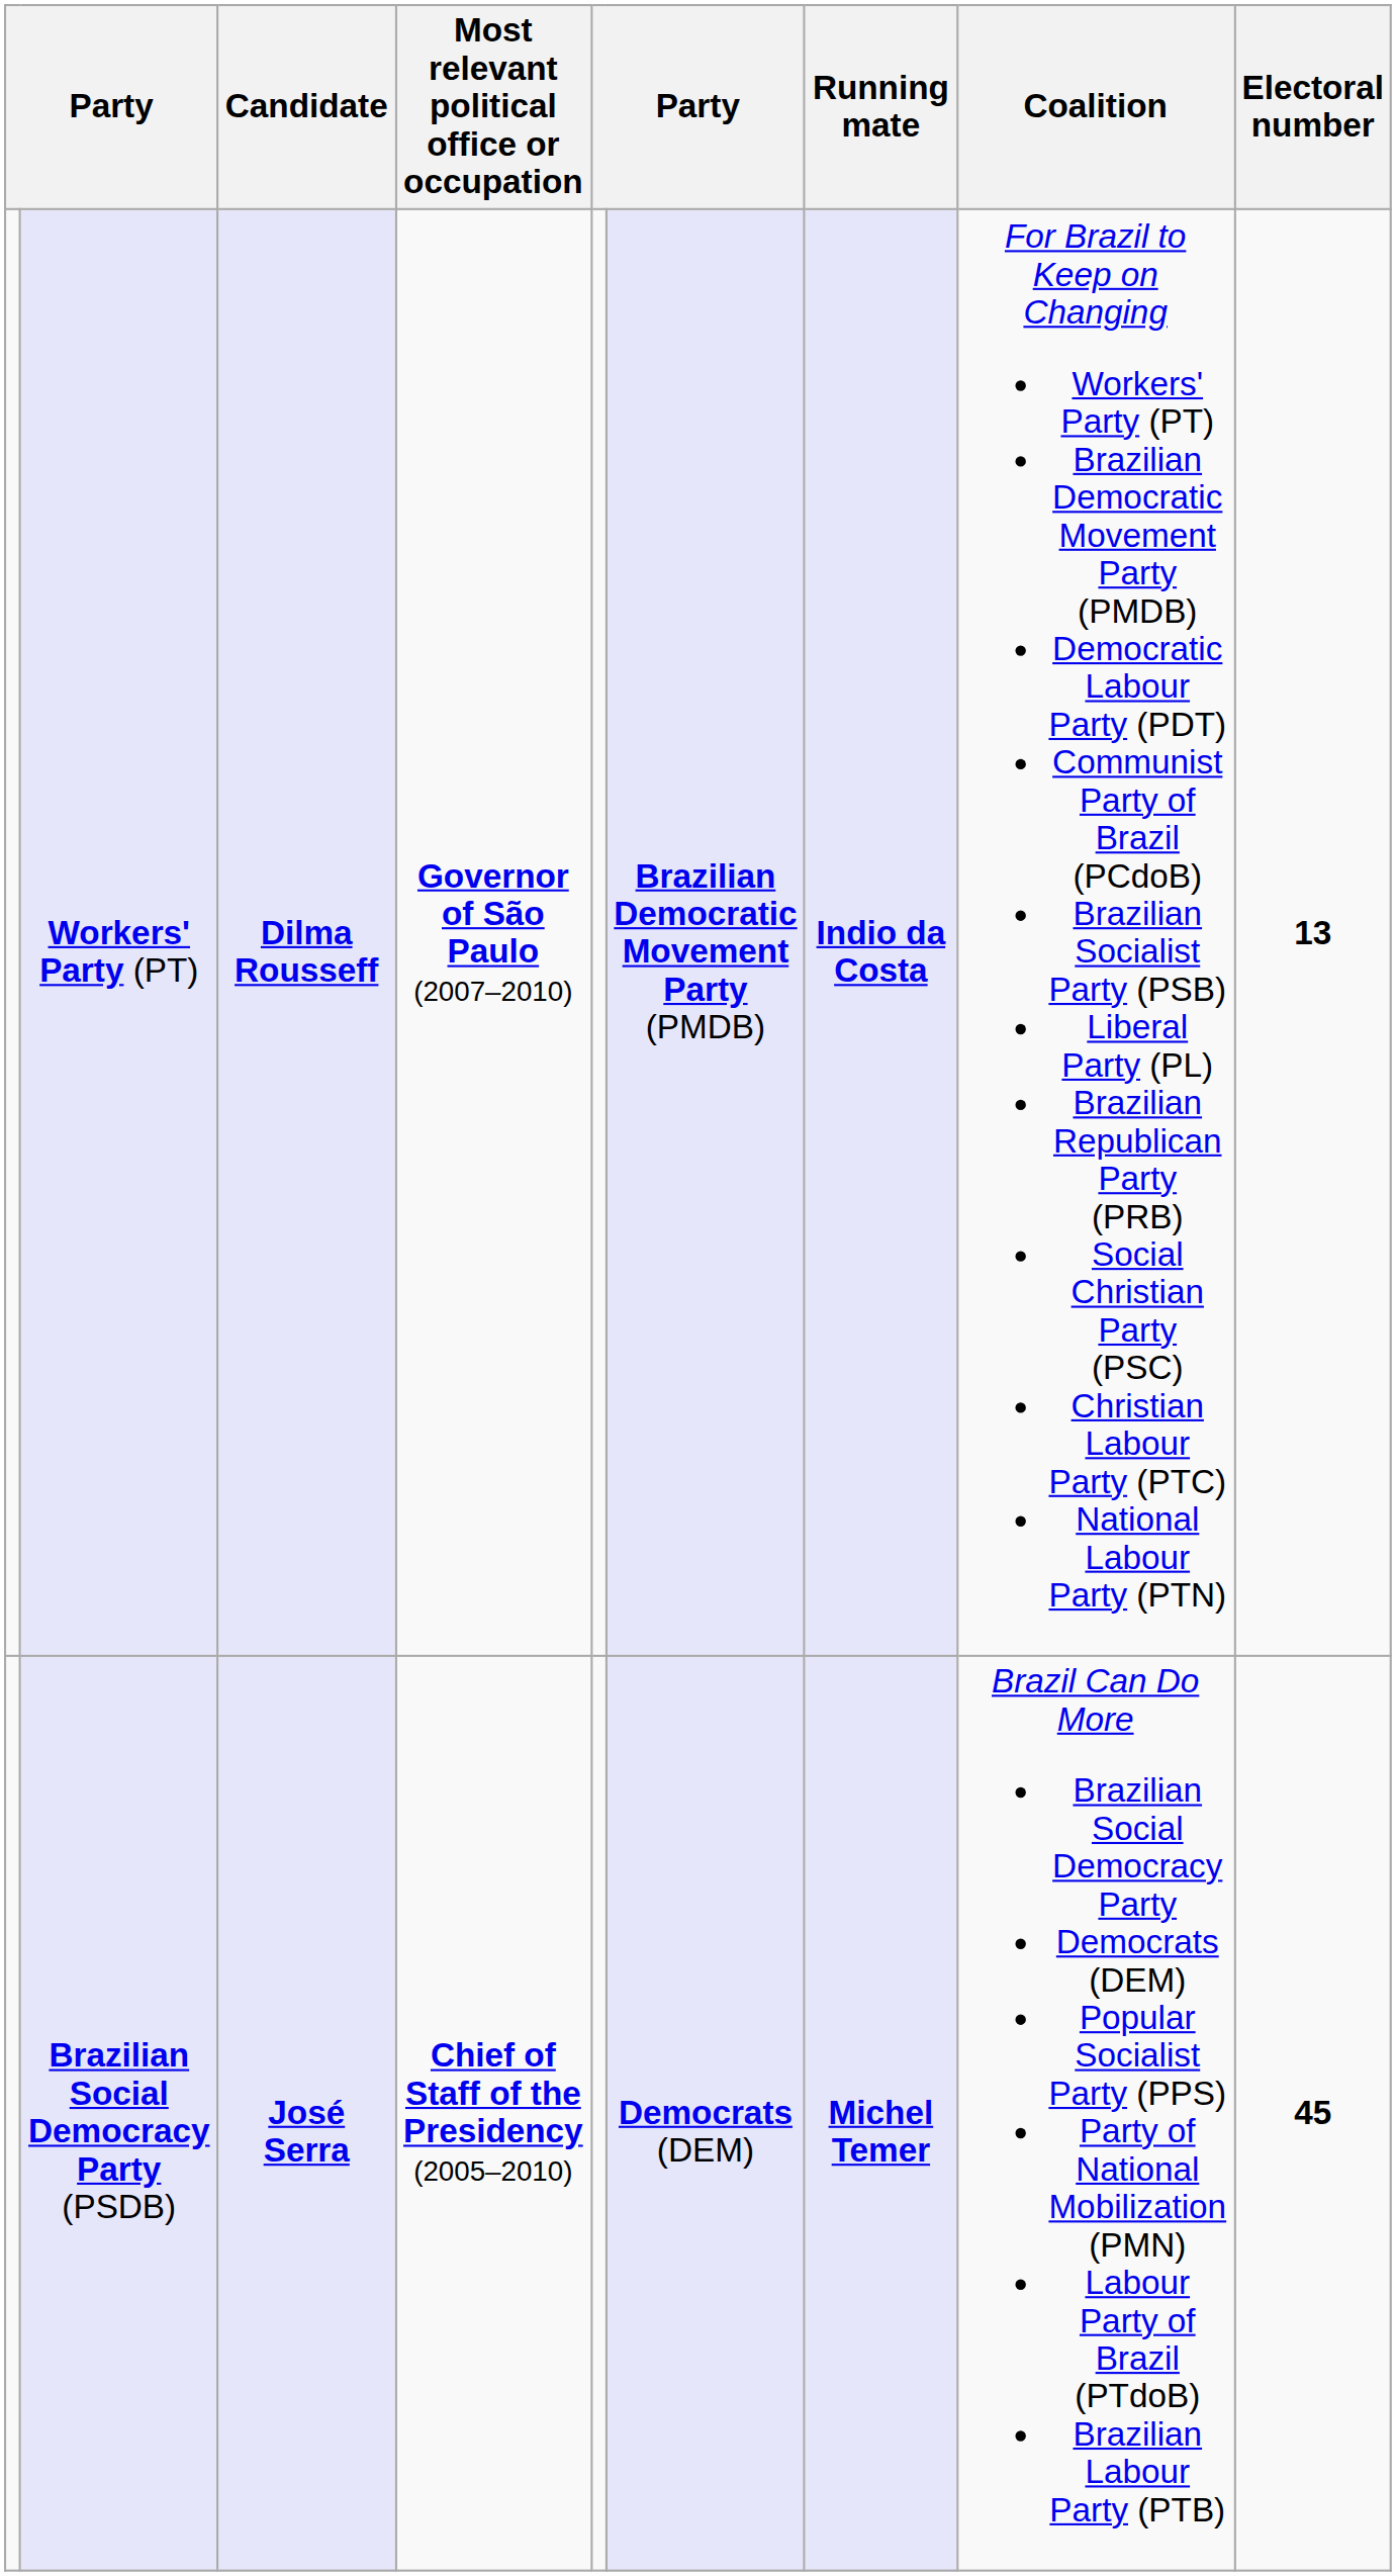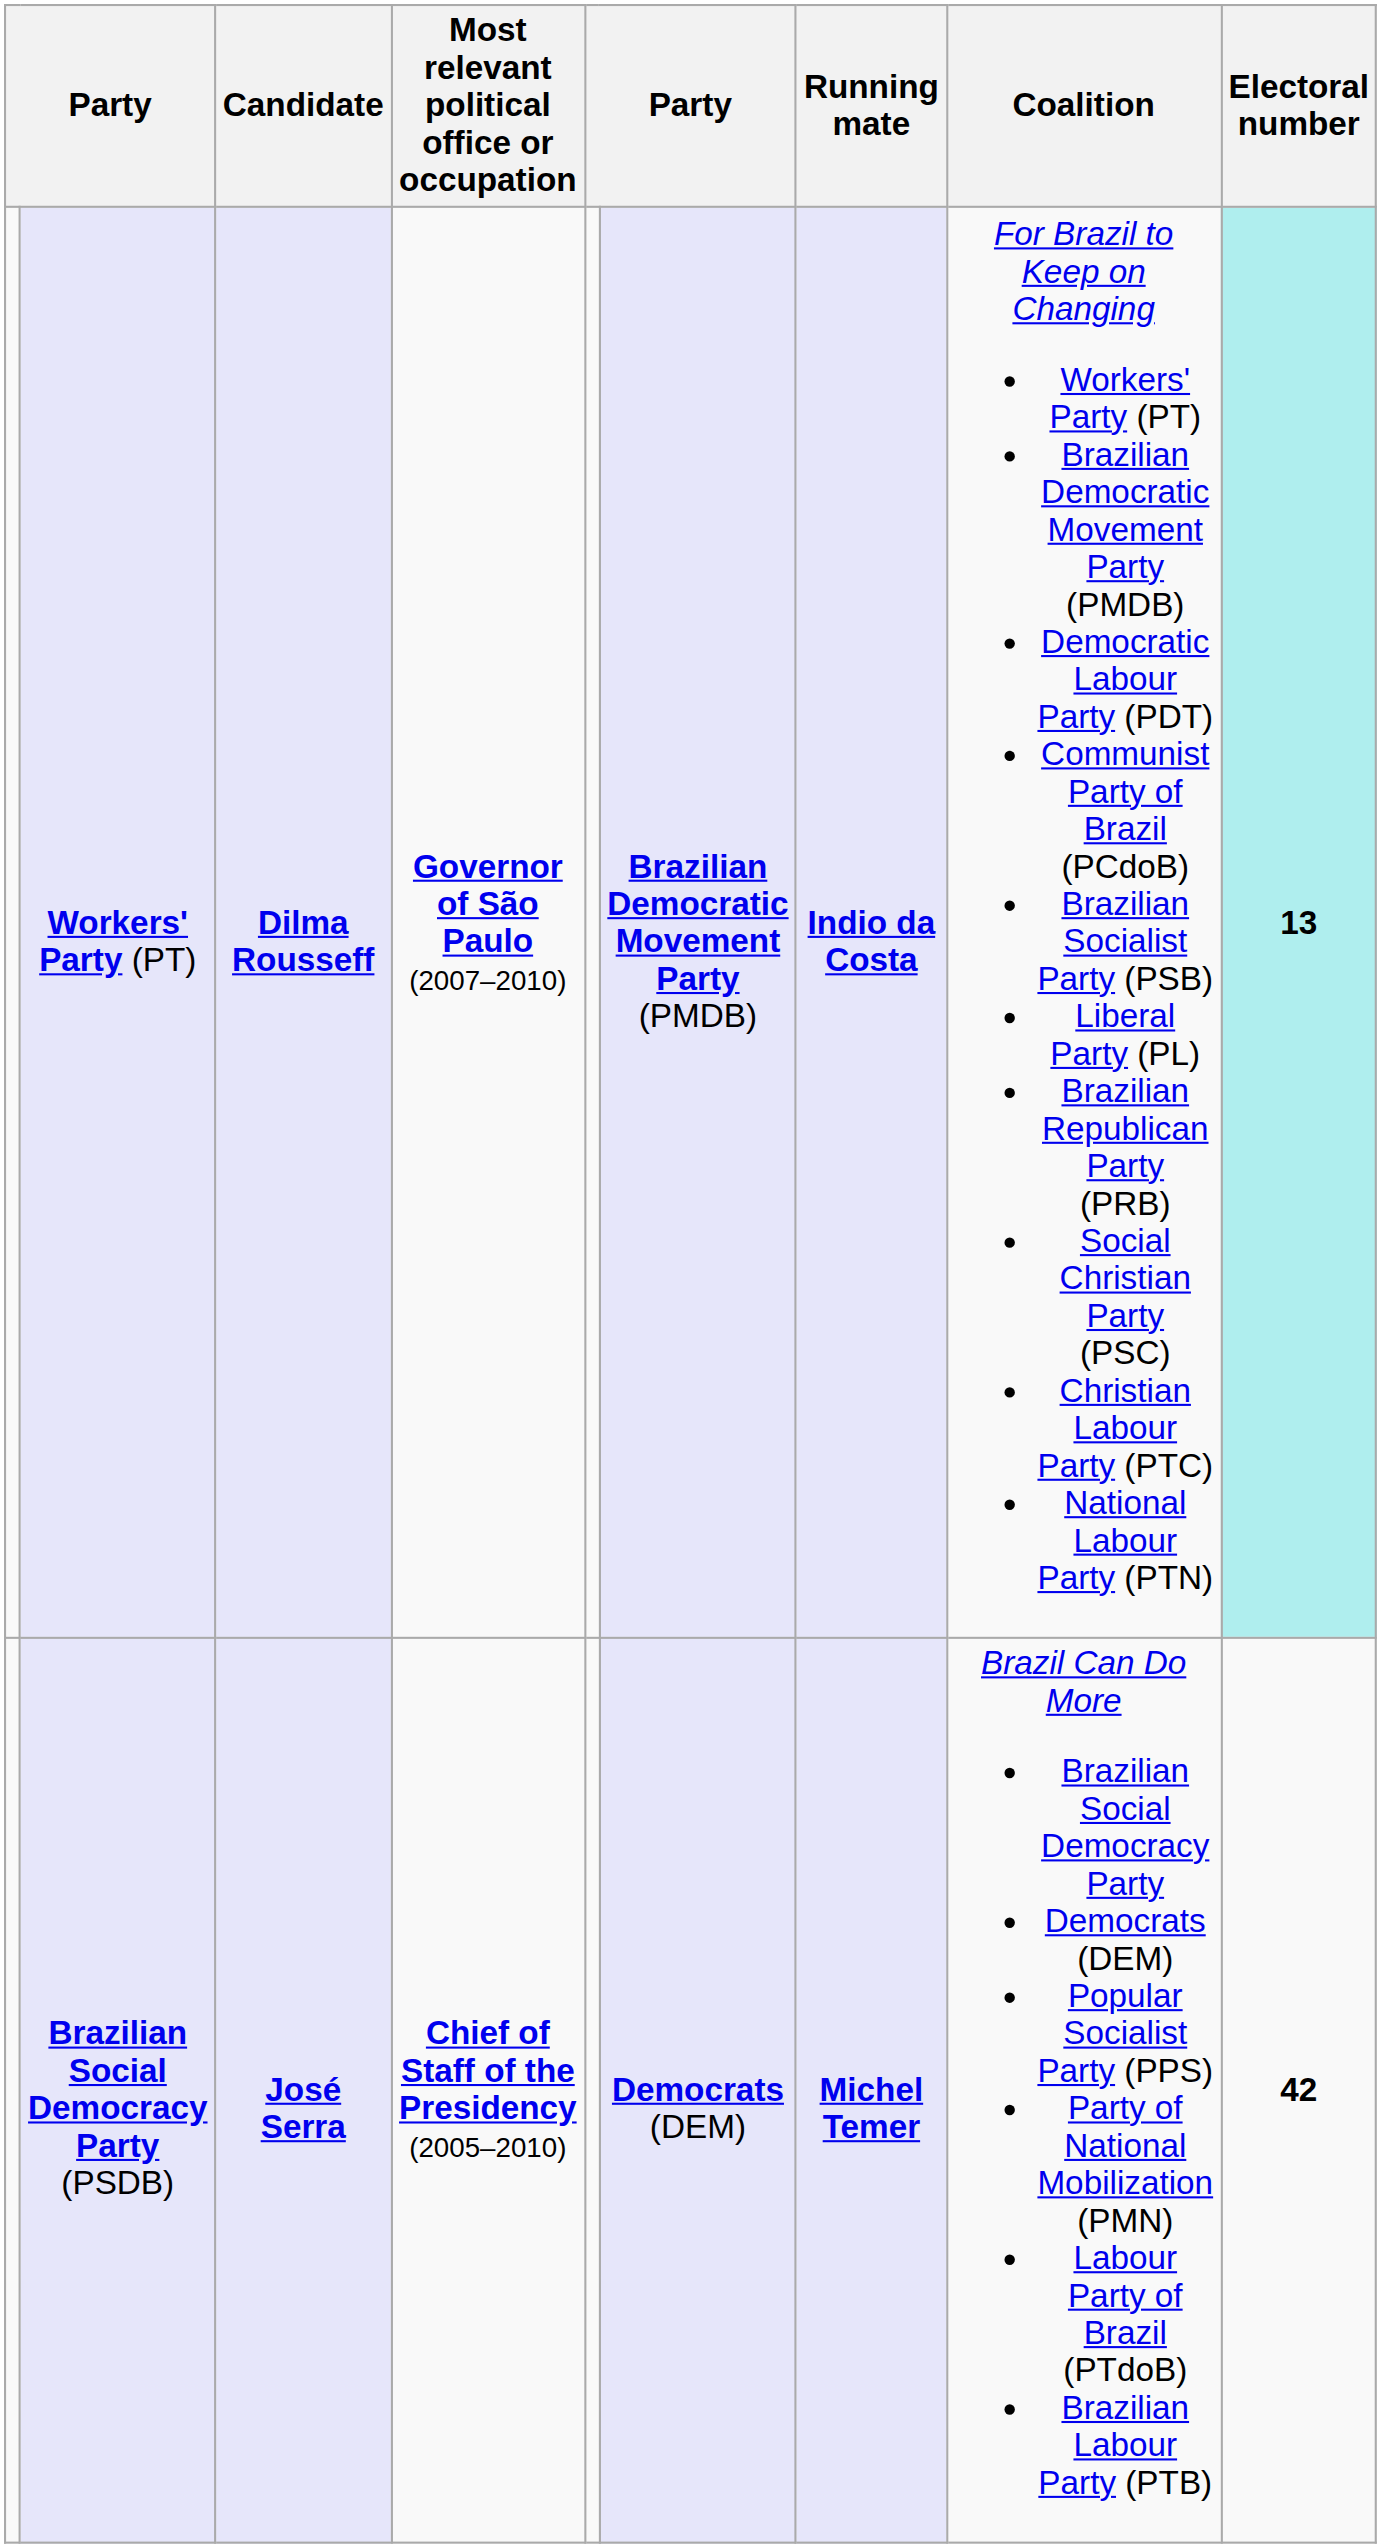Workers' Party (PT) | Electoral number: no background -> paleturquoise background
Brazilian Social Democracy Party (PSDB) | Electoral number: 45 -> 42
